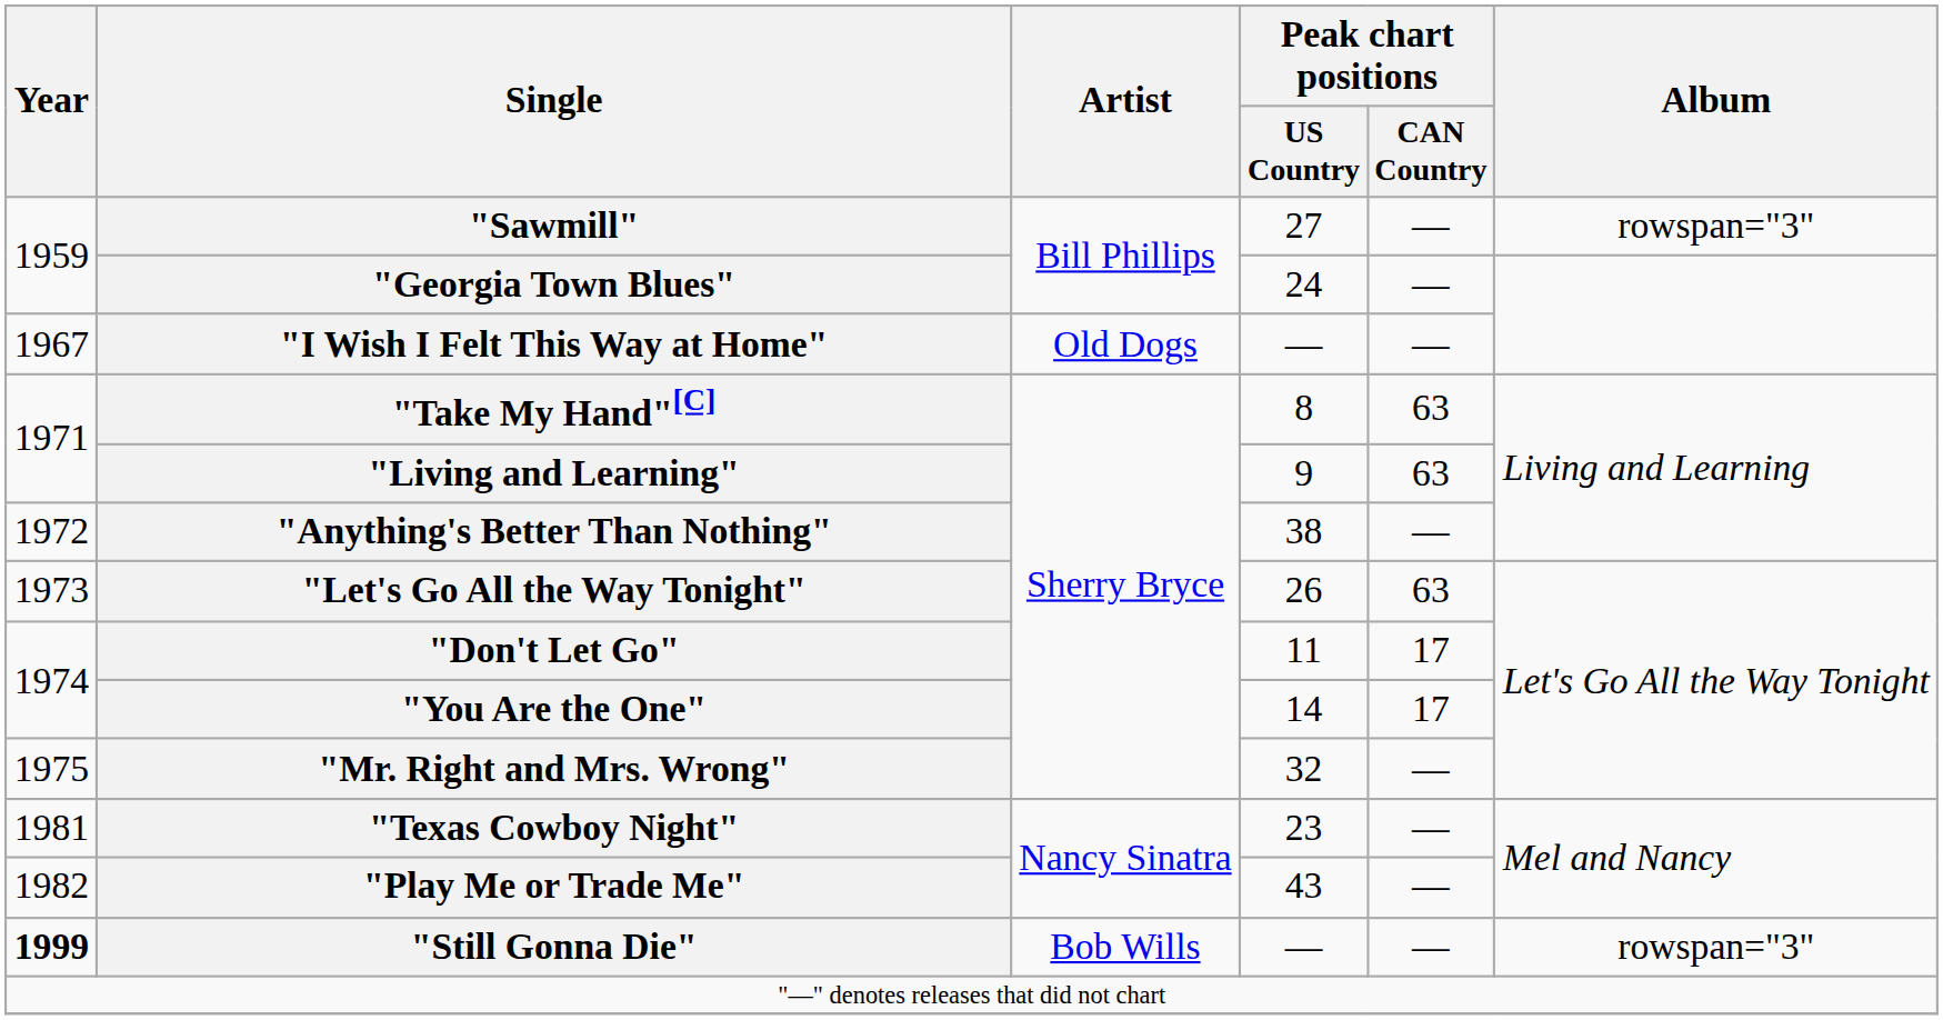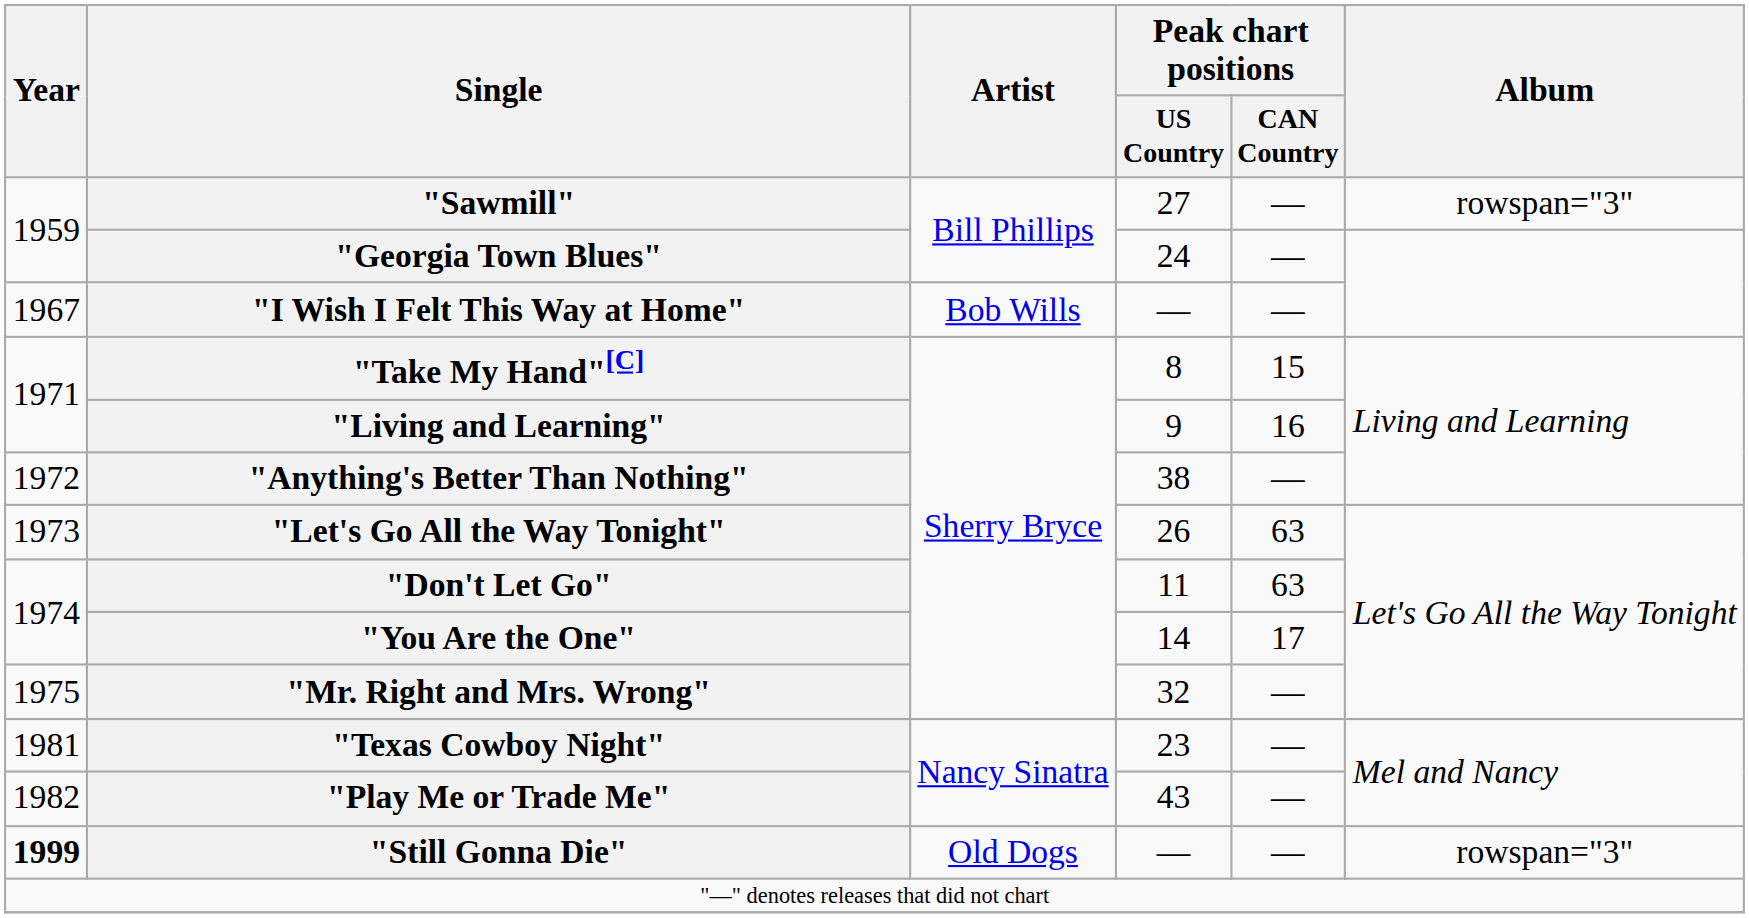"I Wish I Felt This Way at Home" | Artist: Old Dogs -> Bob Wills
"Take My Hand"[C] | Peak chart positions / CAN Country: 63 -> 15
"Living and Learning" | Peak chart positions / CAN Country: 63 -> 16
"Don't Let Go" | Peak chart positions / CAN Country: 17 -> 63
"Still Gonna Die" | Artist: Bob Wills -> Old Dogs
